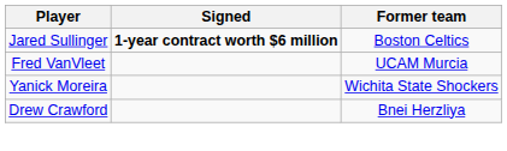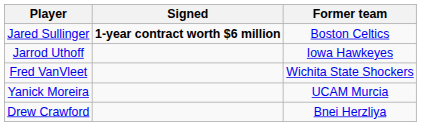+ row: Jarrod Uthoff | Iowa Hawkeyes
Fred VanVleet | Former team: UCAM Murcia -> Wichita State Shockers
Yanick Moreira | Former team: Wichita State Shockers -> UCAM Murcia
